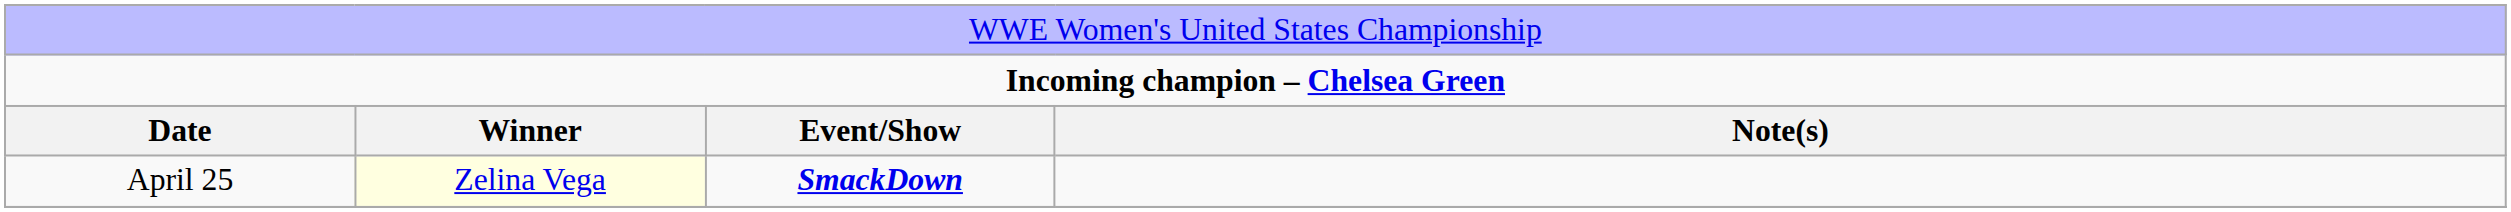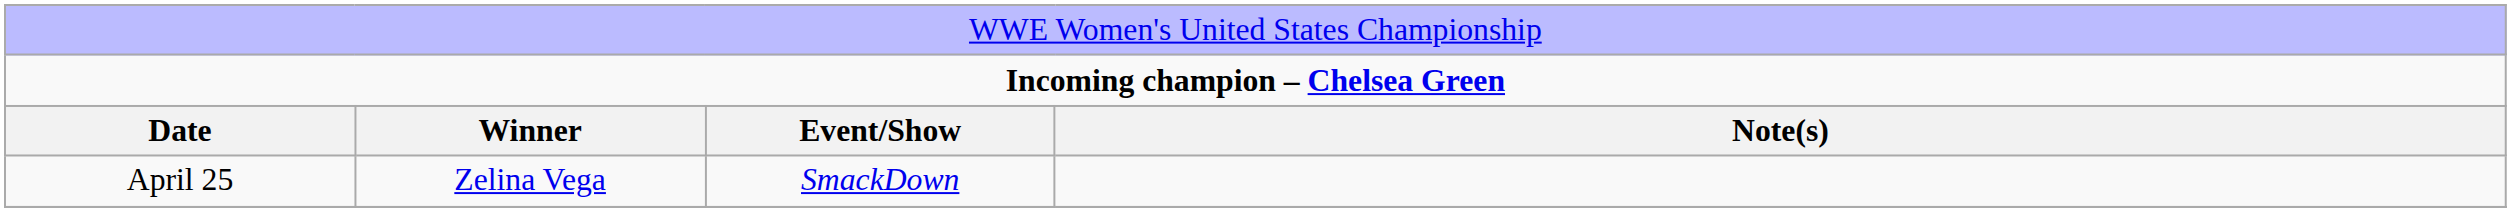April 25 | column 2: lightyellow background -> no background
April 25 | column 3: bold -> normal
